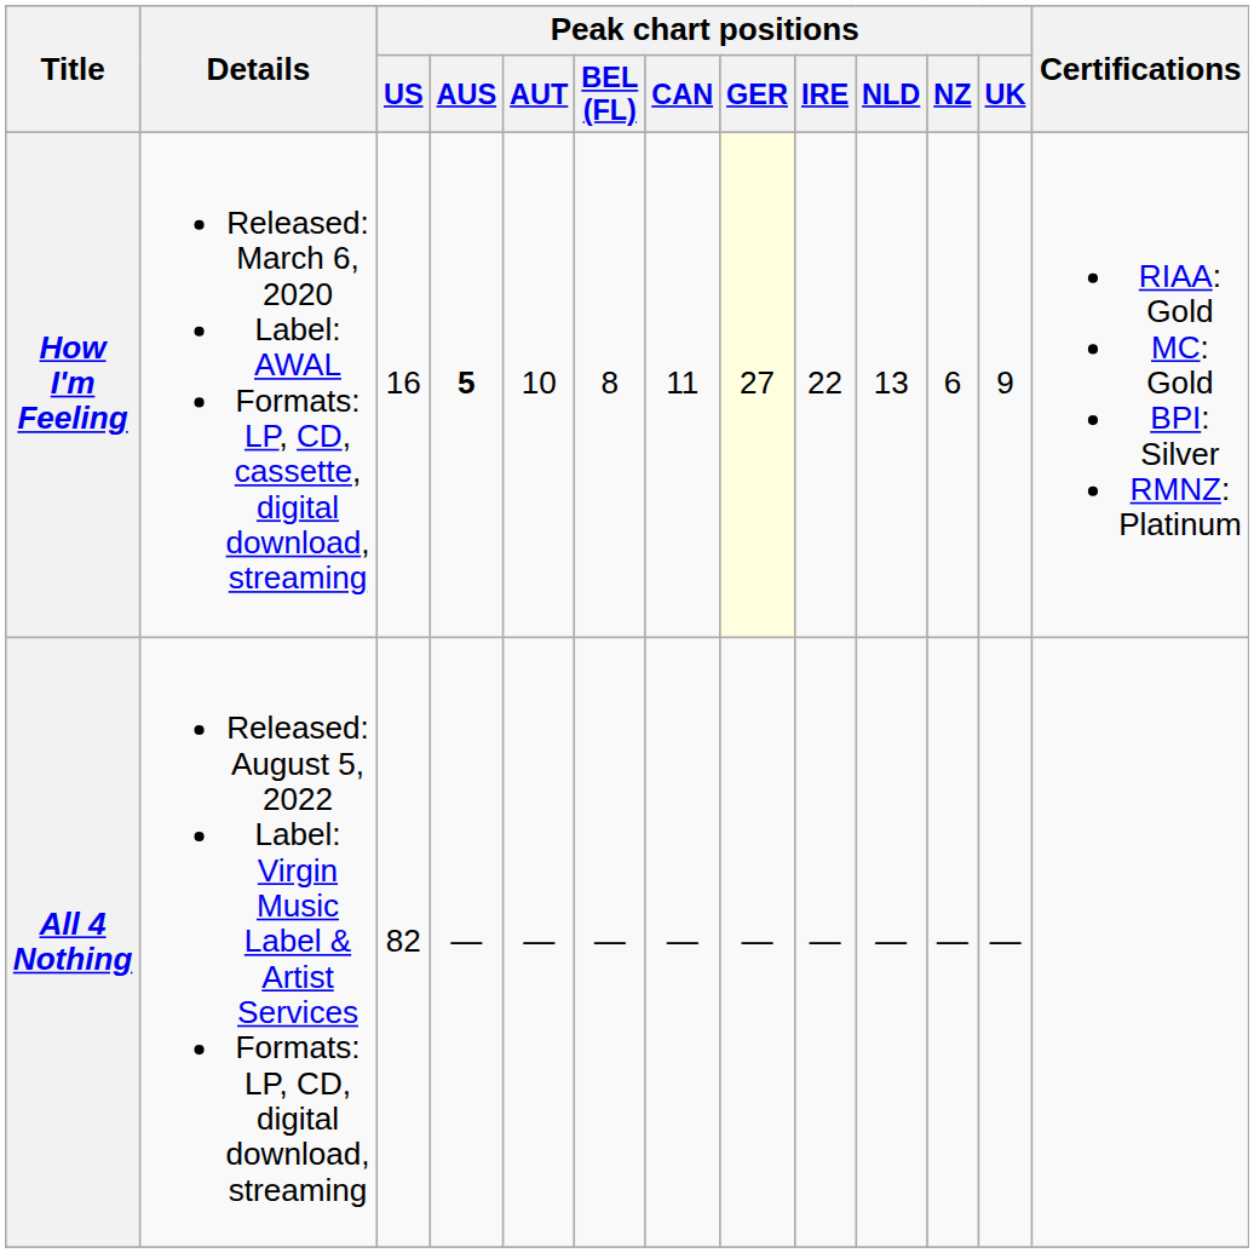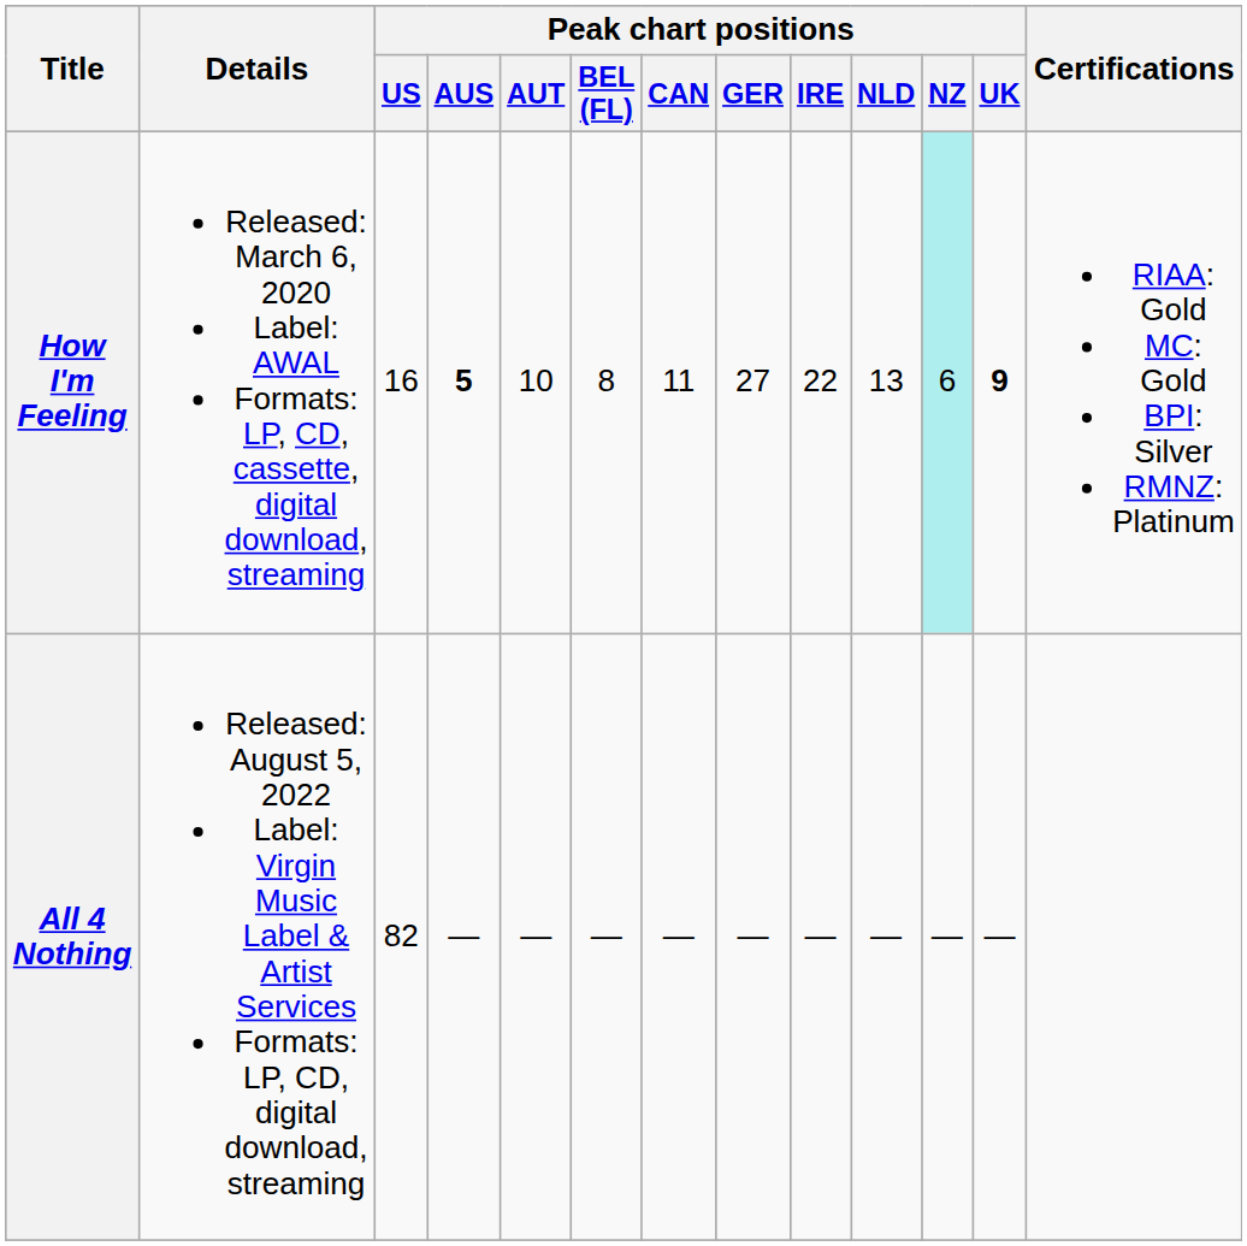How I'm Feeling | Peak chart positions / GER: lightyellow background -> no background
How I'm Feeling | Peak chart positions / NZ: no background -> paleturquoise background
How I'm Feeling | Peak chart positions / UK: normal -> bold
